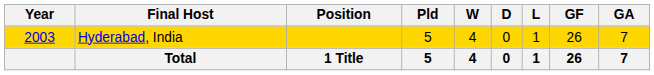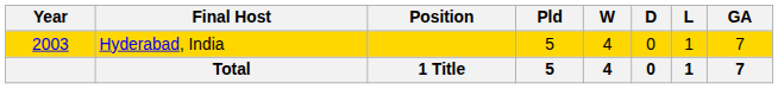- column: GF | 26 | 26
